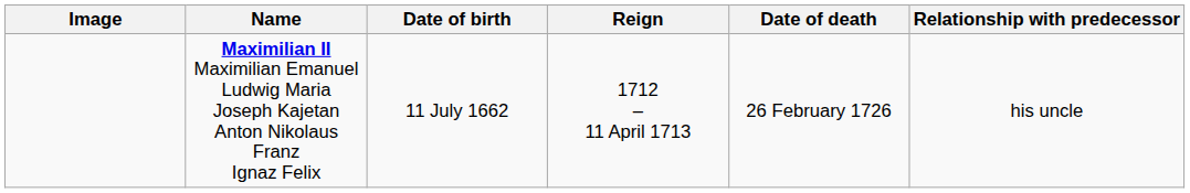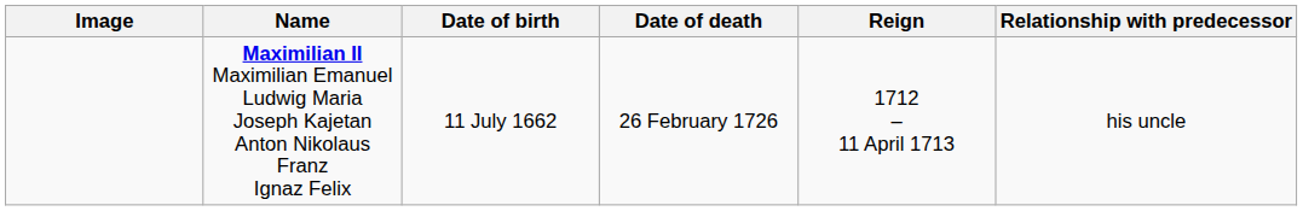columns swapped: Date of death <-> Reign
